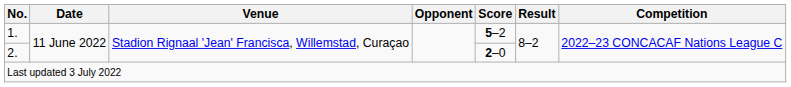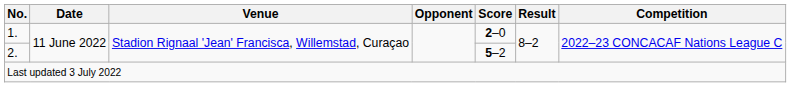1. | Score: 5–2 -> 2–0
2. | Score: 2–0 -> 5–2
